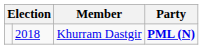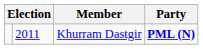Khurram Dastgir | column 2: 2018 -> 2011
